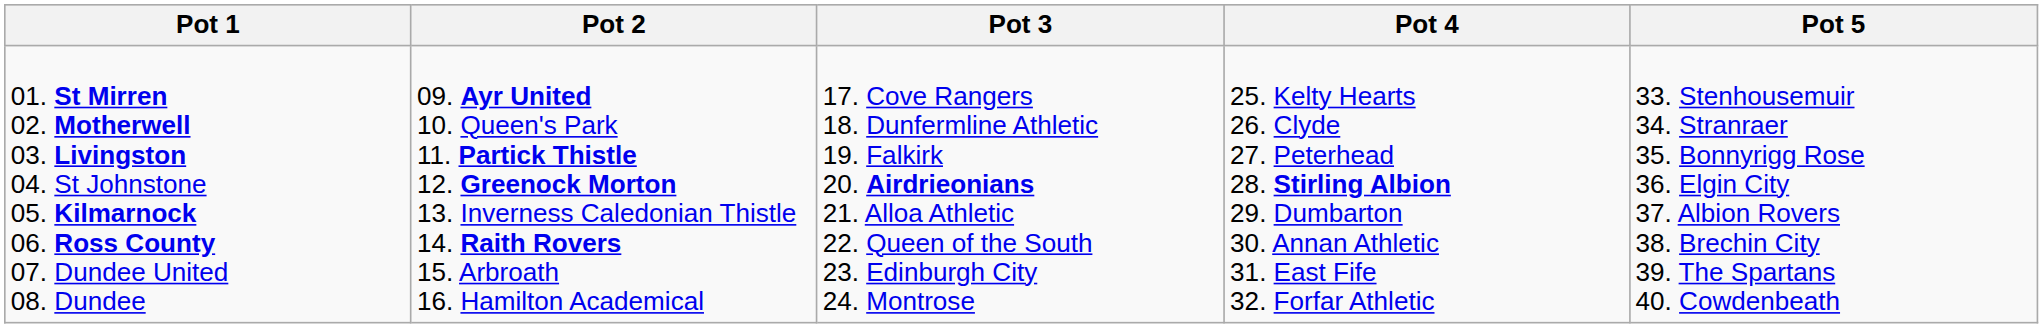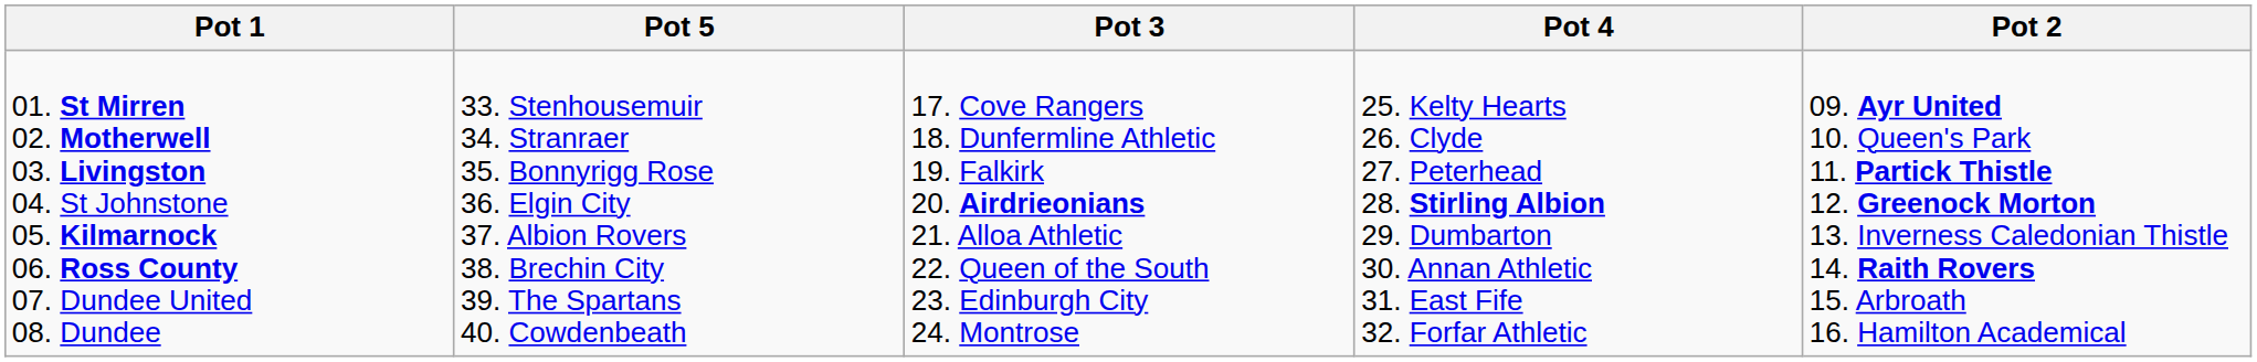columns swapped: Pot 2 <-> Pot 5
